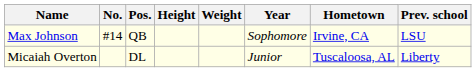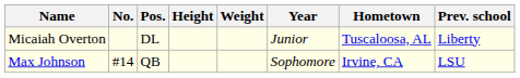rows swapped: Max Johnson <-> Micaiah Overton
